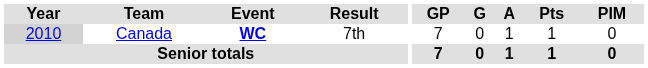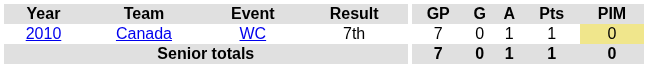Canada | Year: lightgrey background -> no background
Canada | Event: bold -> normal
Canada | PIM: no background -> khaki background
